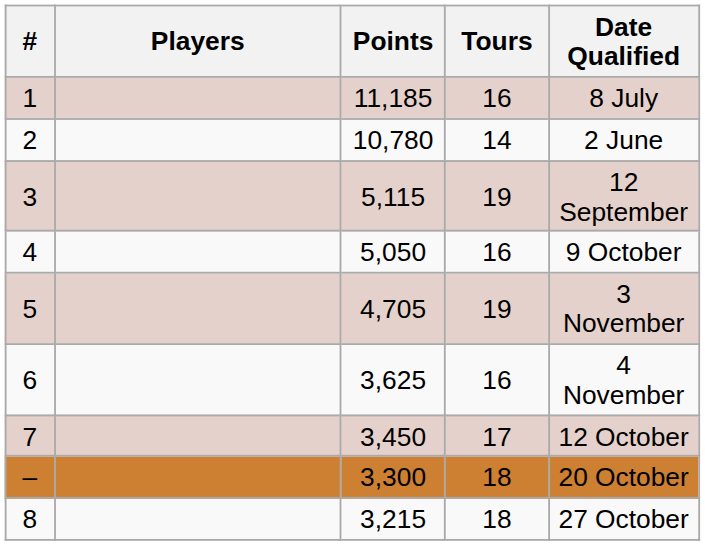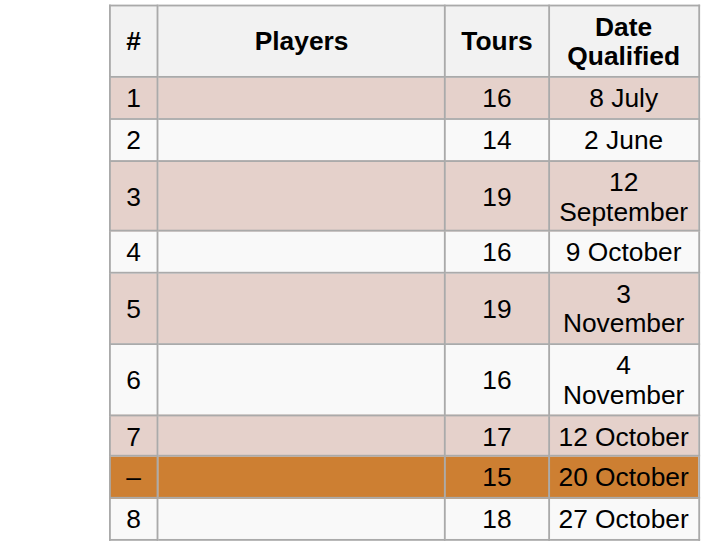- column: Points | 11,185 | 10,780 | 5,115 | 5,050 | 4,705 | 3,625 | 3,450 | 3,300 | 3,215
– | Tours: 18 -> 15
